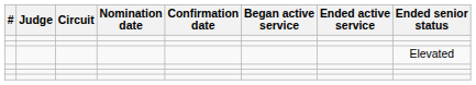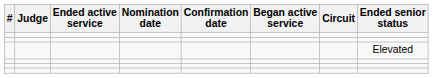columns swapped: Circuit <-> Ended active service
